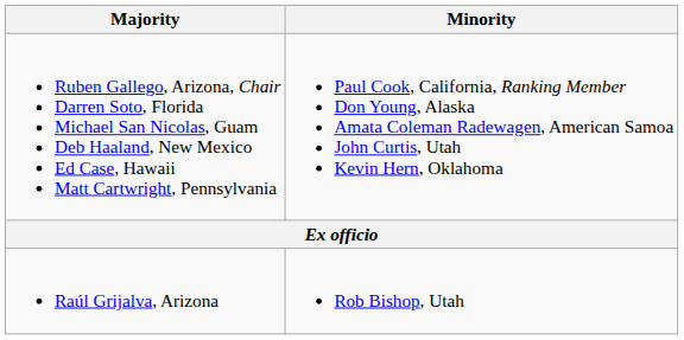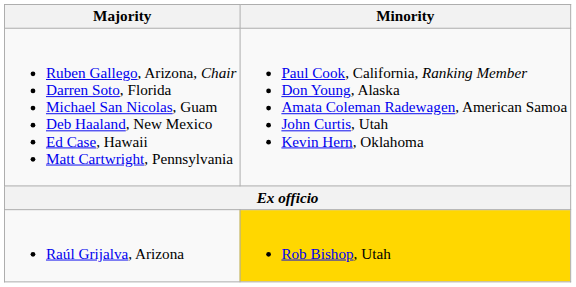Raúl Grijalva, Arizona | Minority: no background -> gold background
